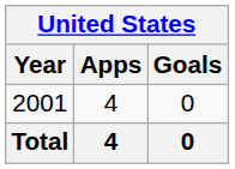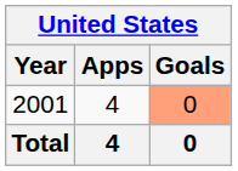2001 | Goals: no background -> lightsalmon background
